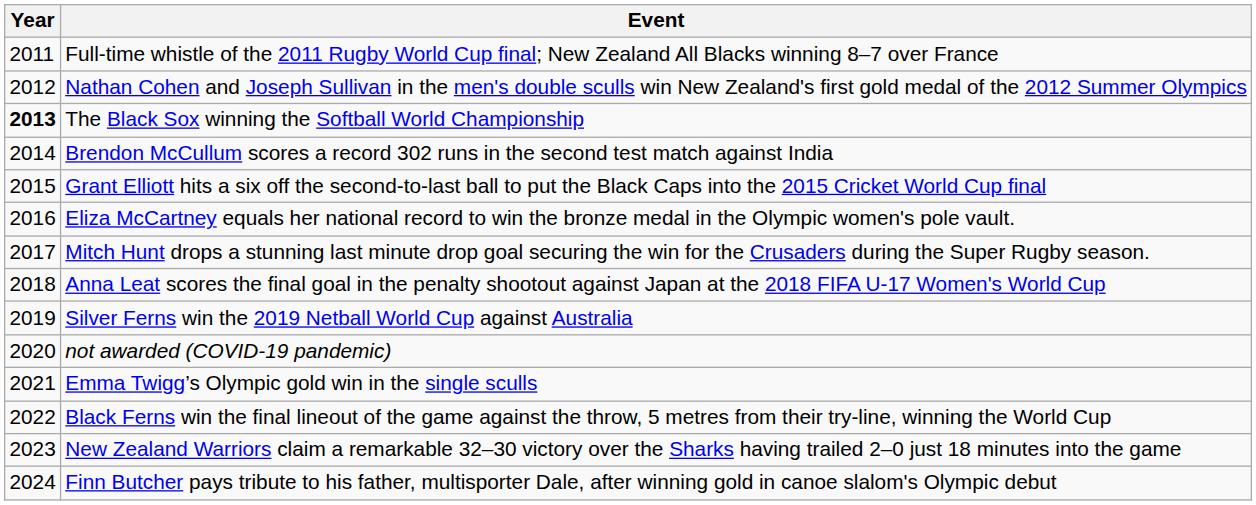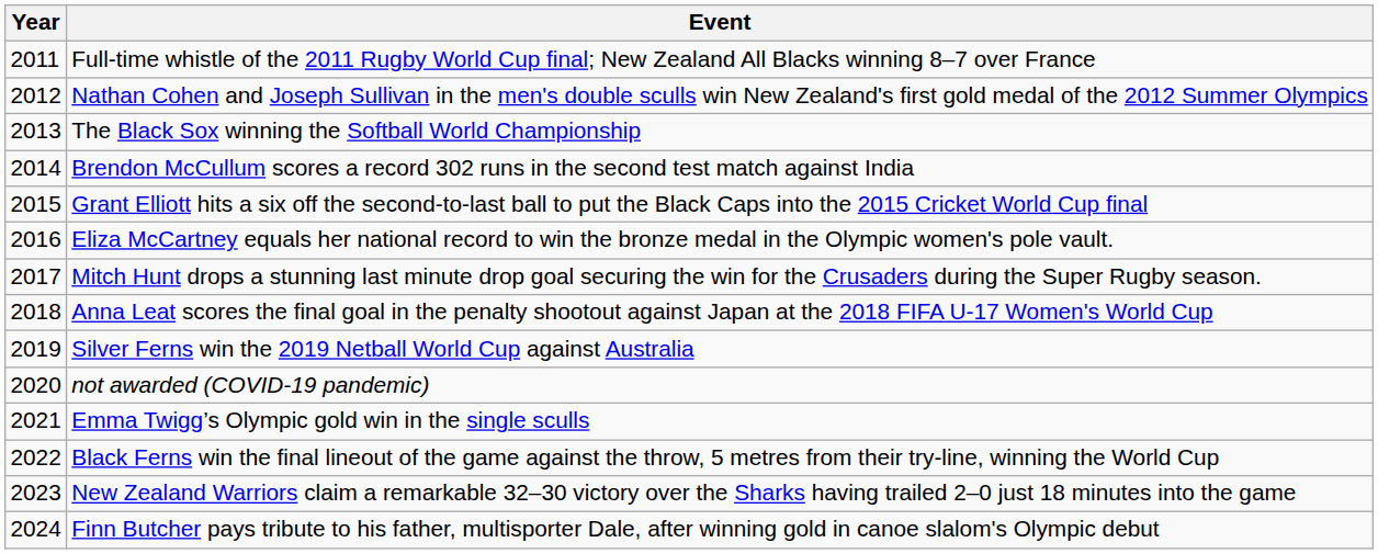The Black Sox winning the Softball World Championship | Year: bold -> normal
